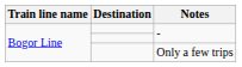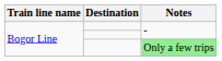Only a few trips | Notes: no background -> lightgreen background
